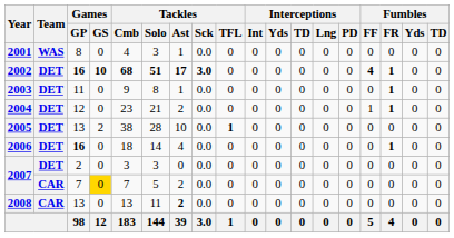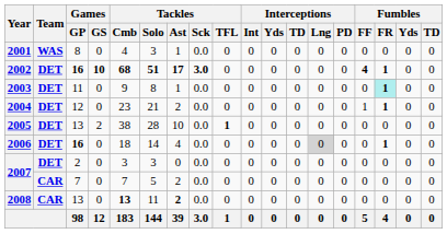2003 | Fumbles / FR: no background -> paleturquoise background
2006 | Interceptions / Lng: no background -> lightgrey background
2007 / 7 | Games / GS: gold background -> no background
2008 | Tackles / Cmb: normal -> bold
